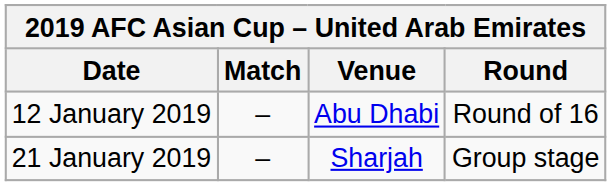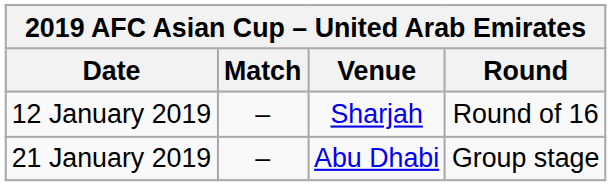12 January 2019 | Venue: Abu Dhabi -> Sharjah
21 January 2019 | Venue: Sharjah -> Abu Dhabi
